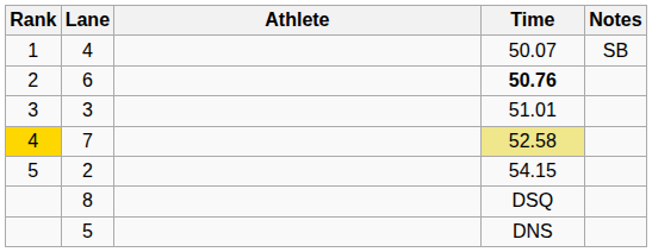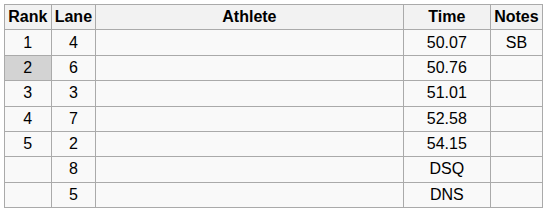6 | Rank: no background -> lightgrey background
6 | Time: bold -> normal
7 | Rank: gold background -> no background
7 | Time: khaki background -> no background
